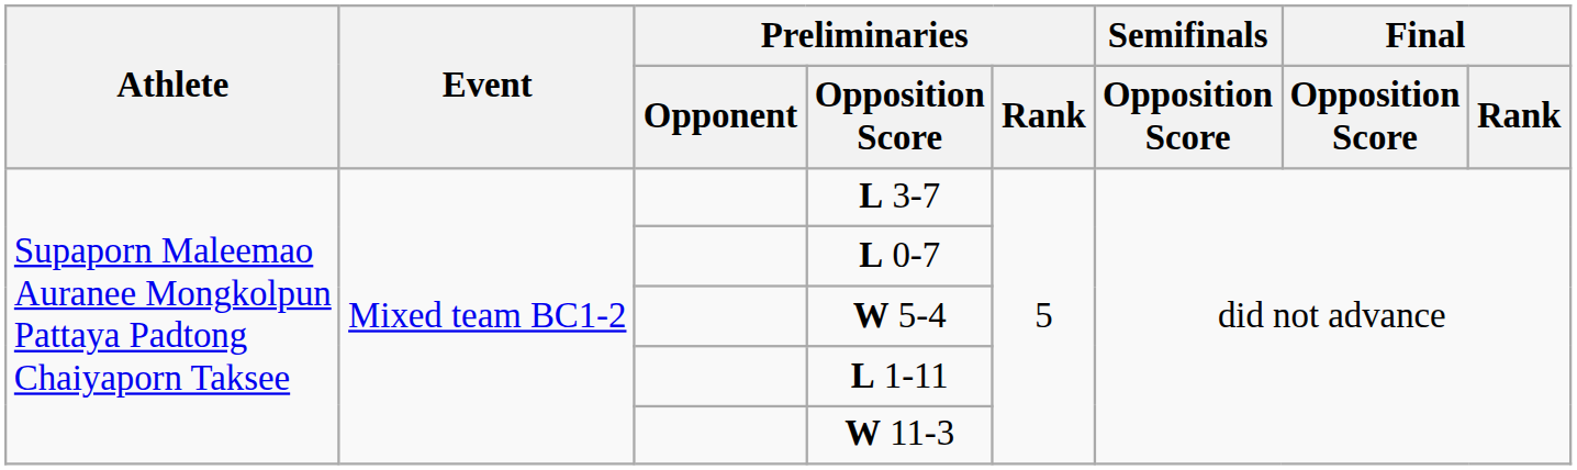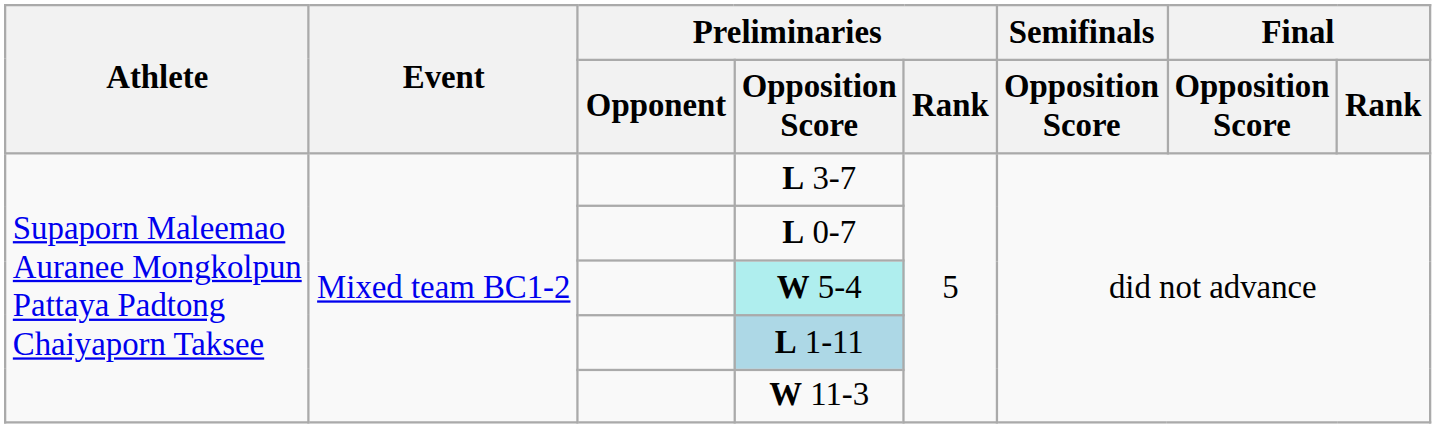W 5-4 | Preliminaries / Opposition Score: no background -> paleturquoise background
L 1-11 | Preliminaries / Opposition Score: no background -> lightblue background
